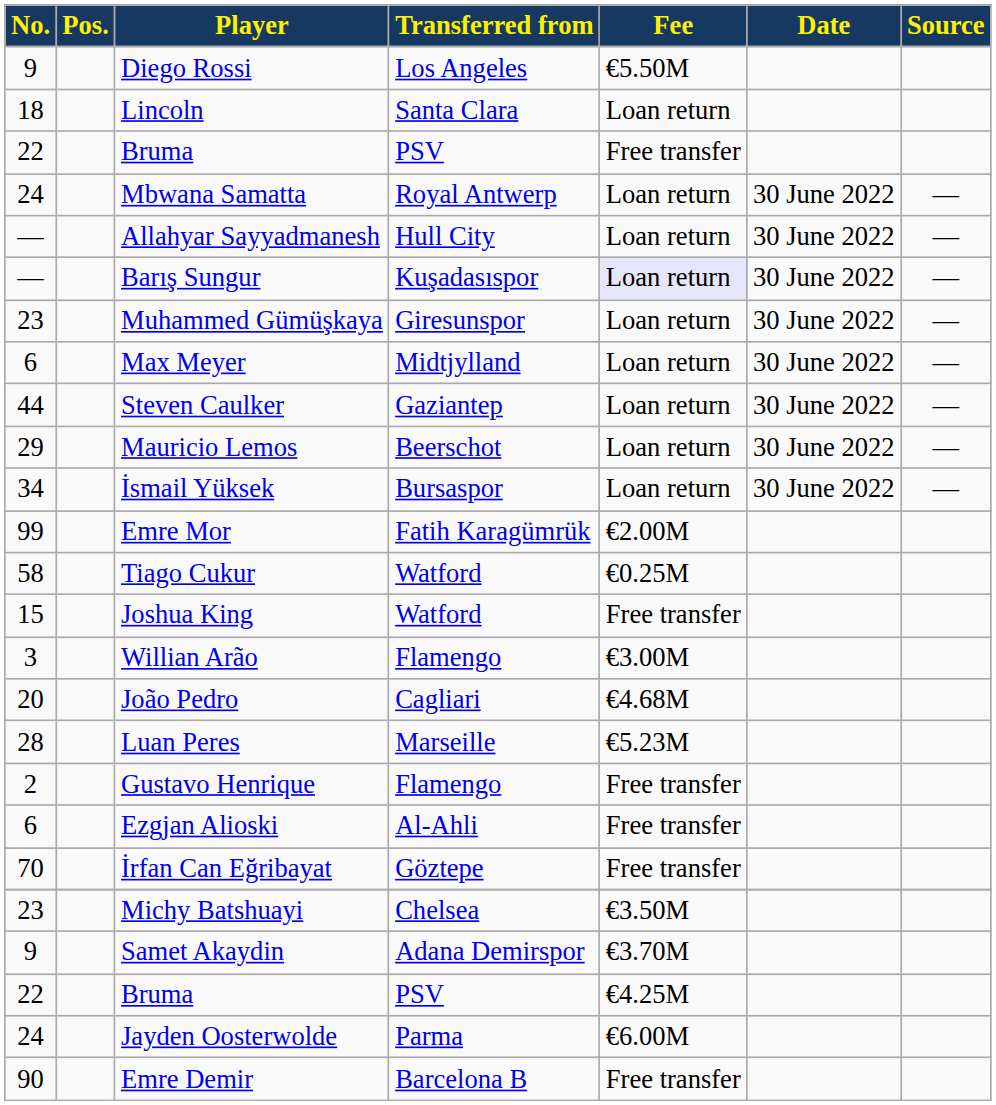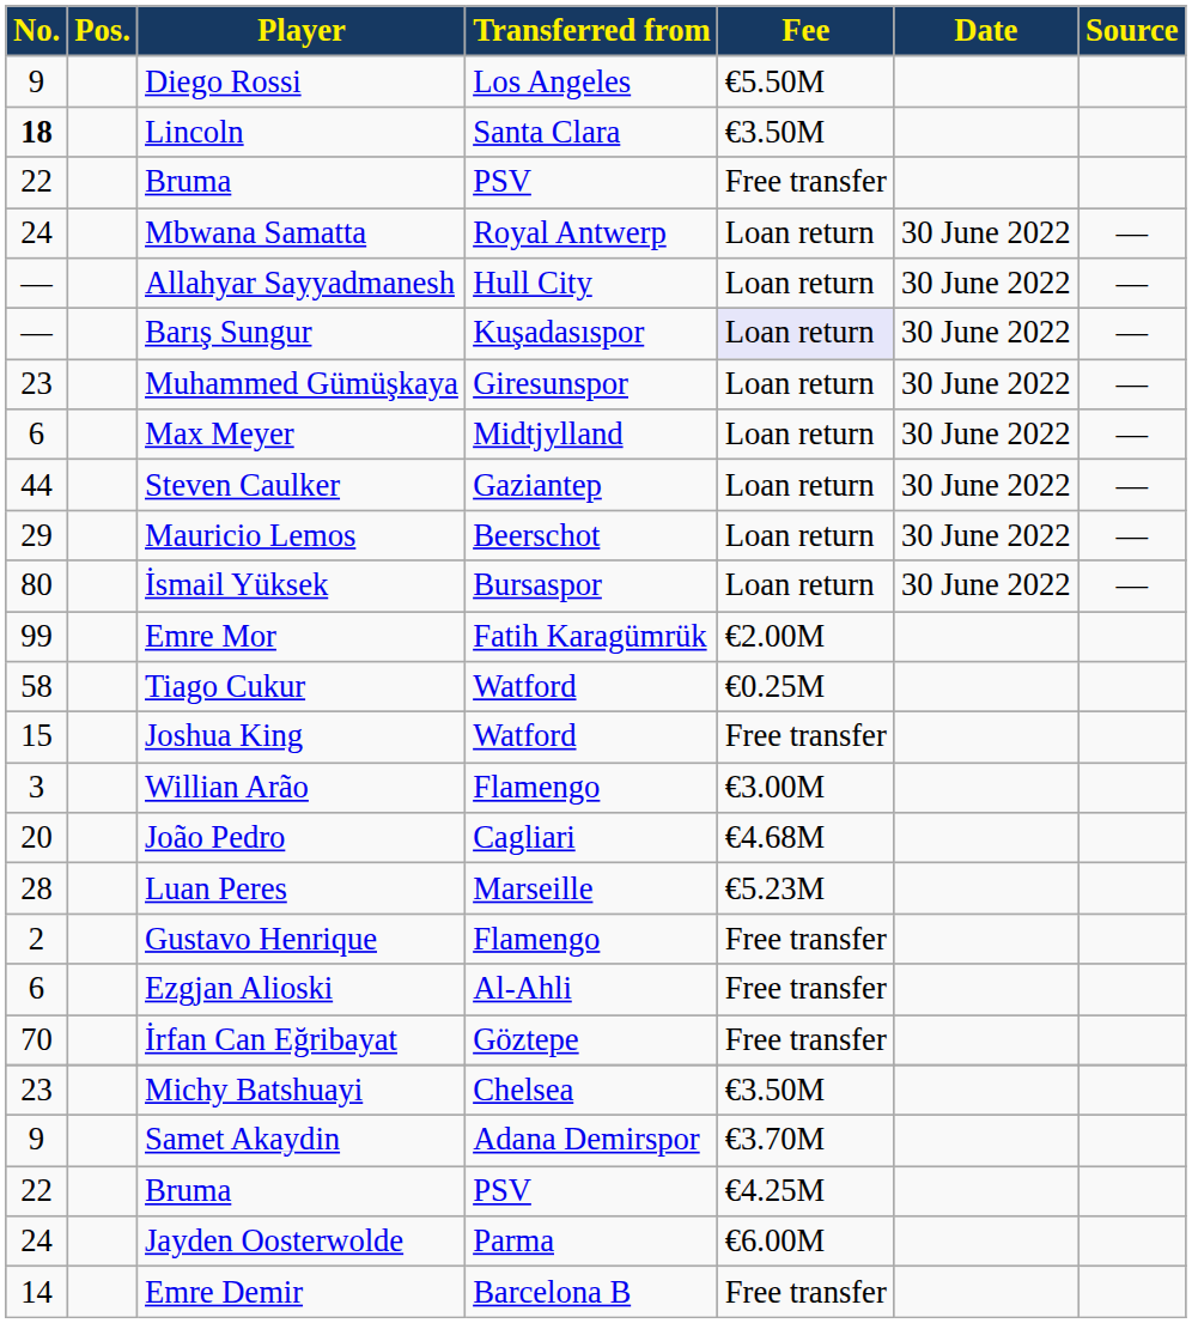Lincoln | No.: normal -> bold
Lincoln | Fee: Loan return -> €3.50M
İsmail Yüksek | No.: 34 -> 80
Emre Demir | No.: 90 -> 14
